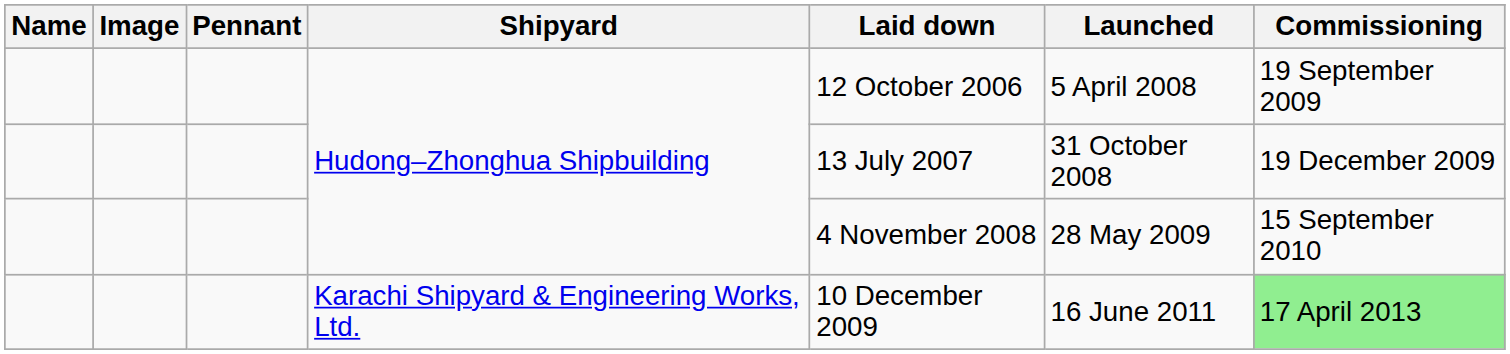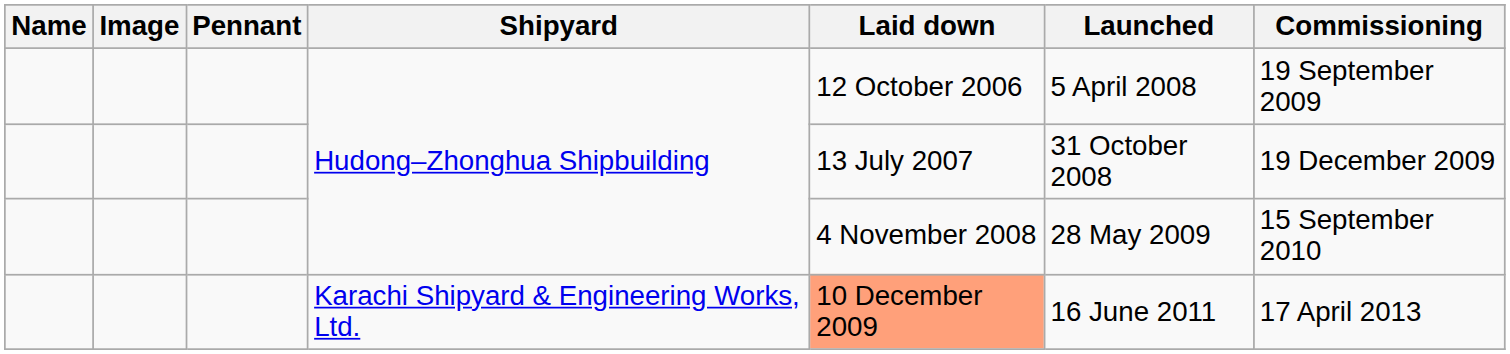Karachi Shipyard & Engineering Works, Ltd. | Laid down: no background -> lightsalmon background
Karachi Shipyard & Engineering Works, Ltd. | Commissioning: lightgreen background -> no background
